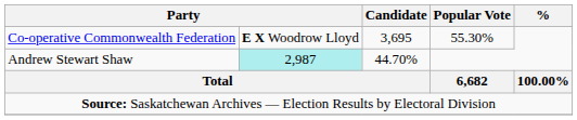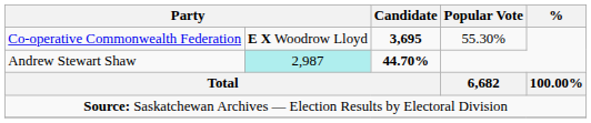Co-operative Commonwealth Federation | Candidate: normal -> bold
Andrew Stewart Shaw | Candidate: normal -> bold
